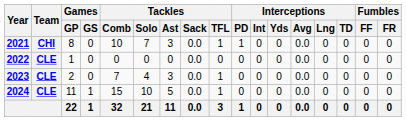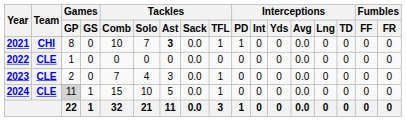2021 | Tackles / Ast: normal -> bold
2024 | Games / GP: no background -> lightgrey background
